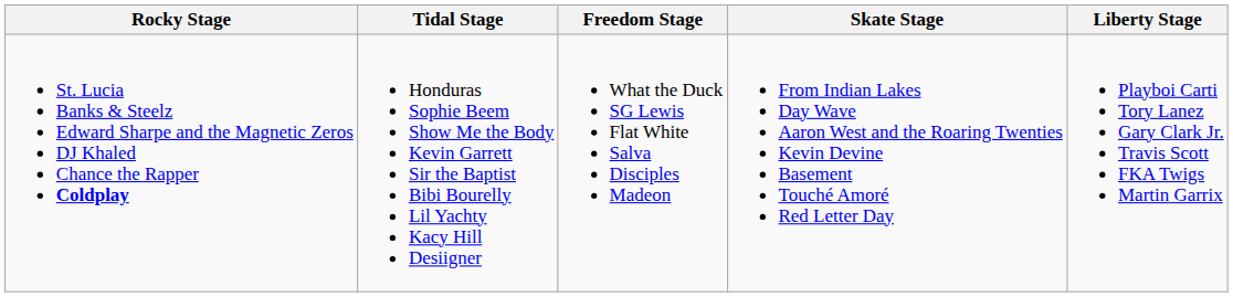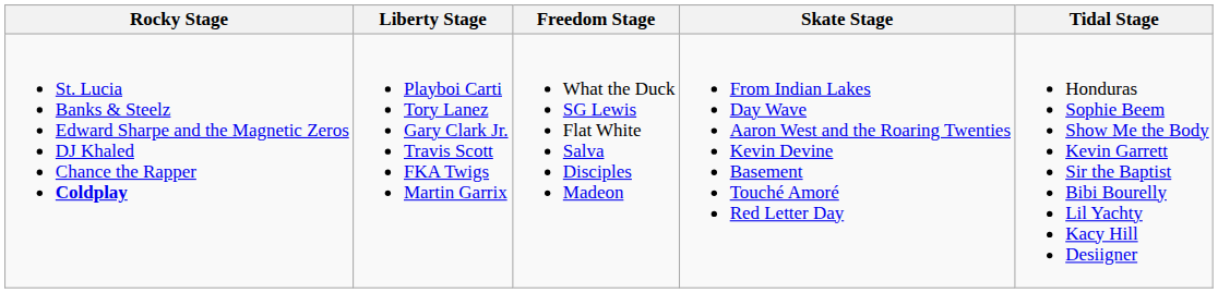columns swapped: Liberty Stage <-> Tidal Stage
